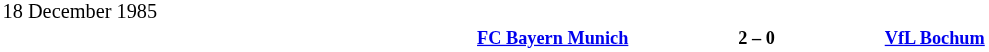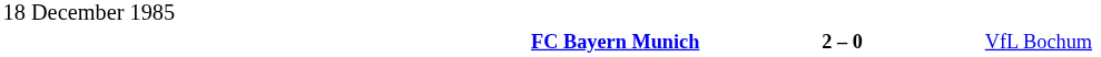FC Bayern Munich | column 3: bold -> normal
